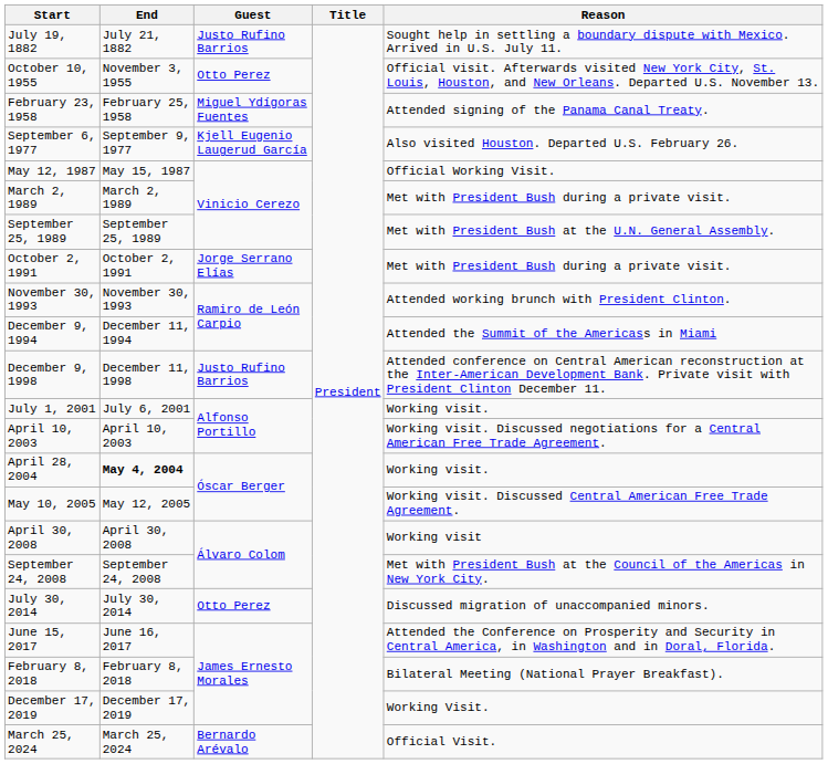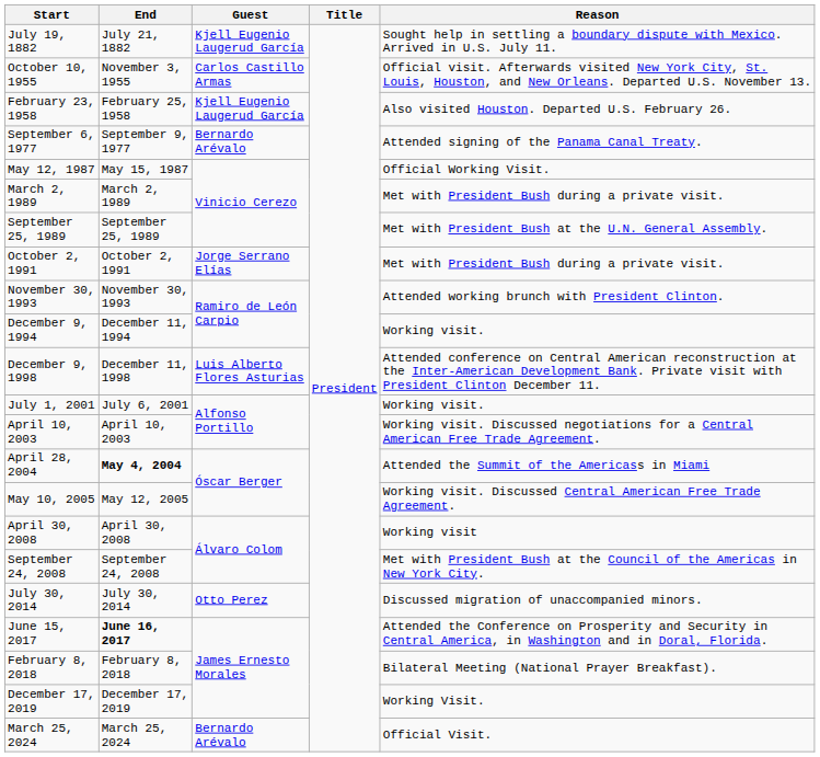July 19, 1882 | Guest: Justo Rufino Barrios -> Kjell Eugenio Laugerud García
October 10, 1955 | Guest: Otto Perez -> Carlos Castillo Armas
February 23, 1958 | Guest: Miguel Ydígoras Fuentes -> Kjell Eugenio Laugerud García
February 23, 1958 | Reason: Attended signing of the Panama Canal Treaty. -> Also visited Houston. Departed U.S. February 26.
September 6, 1977 | Guest: Kjell Eugenio Laugerud García -> Bernardo Arévalo
September 6, 1977 | Reason: Also visited Houston. Departed U.S. February 26. -> Attended signing of the Panama Canal Treaty.
December 9, 1994 | Reason: Attended the Summit of the Americass in Miami -> Working visit.
December 9, 1998 | Guest: Justo Rufino Barrios -> Luis Alberto Flores Asturias
April 28, 2004 | Reason: Working visit. -> Attended the Summit of the Americass in Miami
June 15, 2017 | End: normal -> bold
